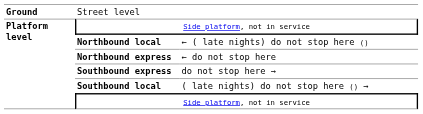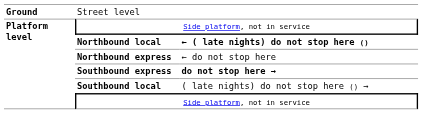Northbound local | column 3: normal -> bold
Southbound express | column 3: normal -> bold
